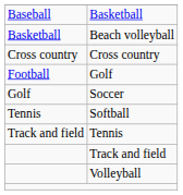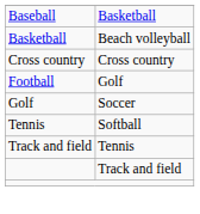- row: Volleyball
